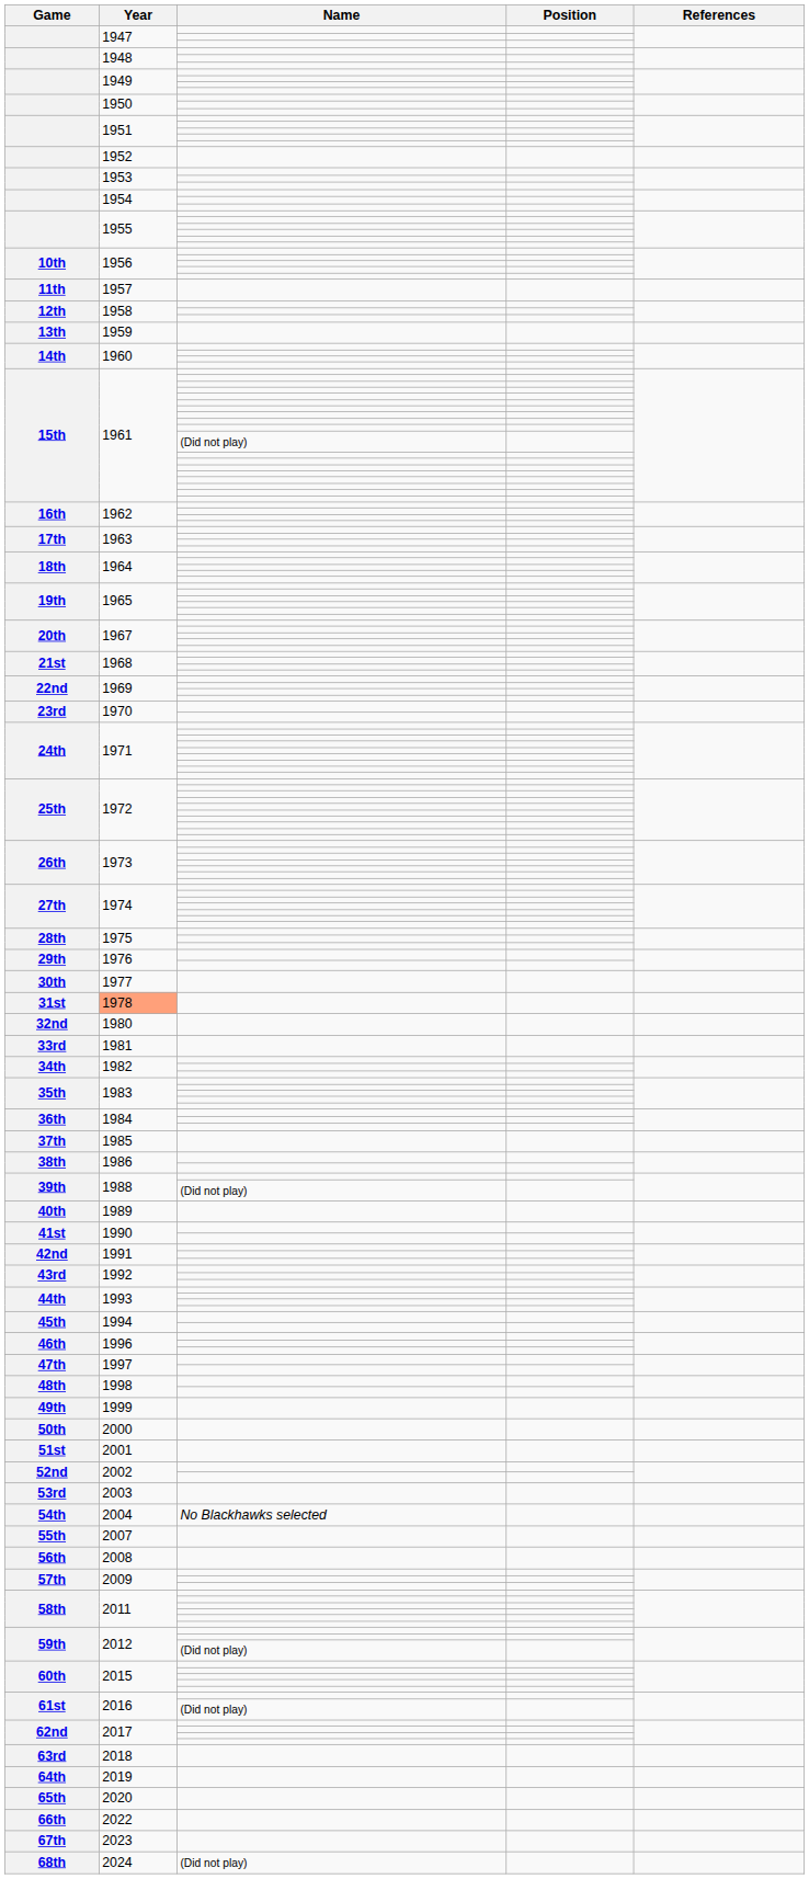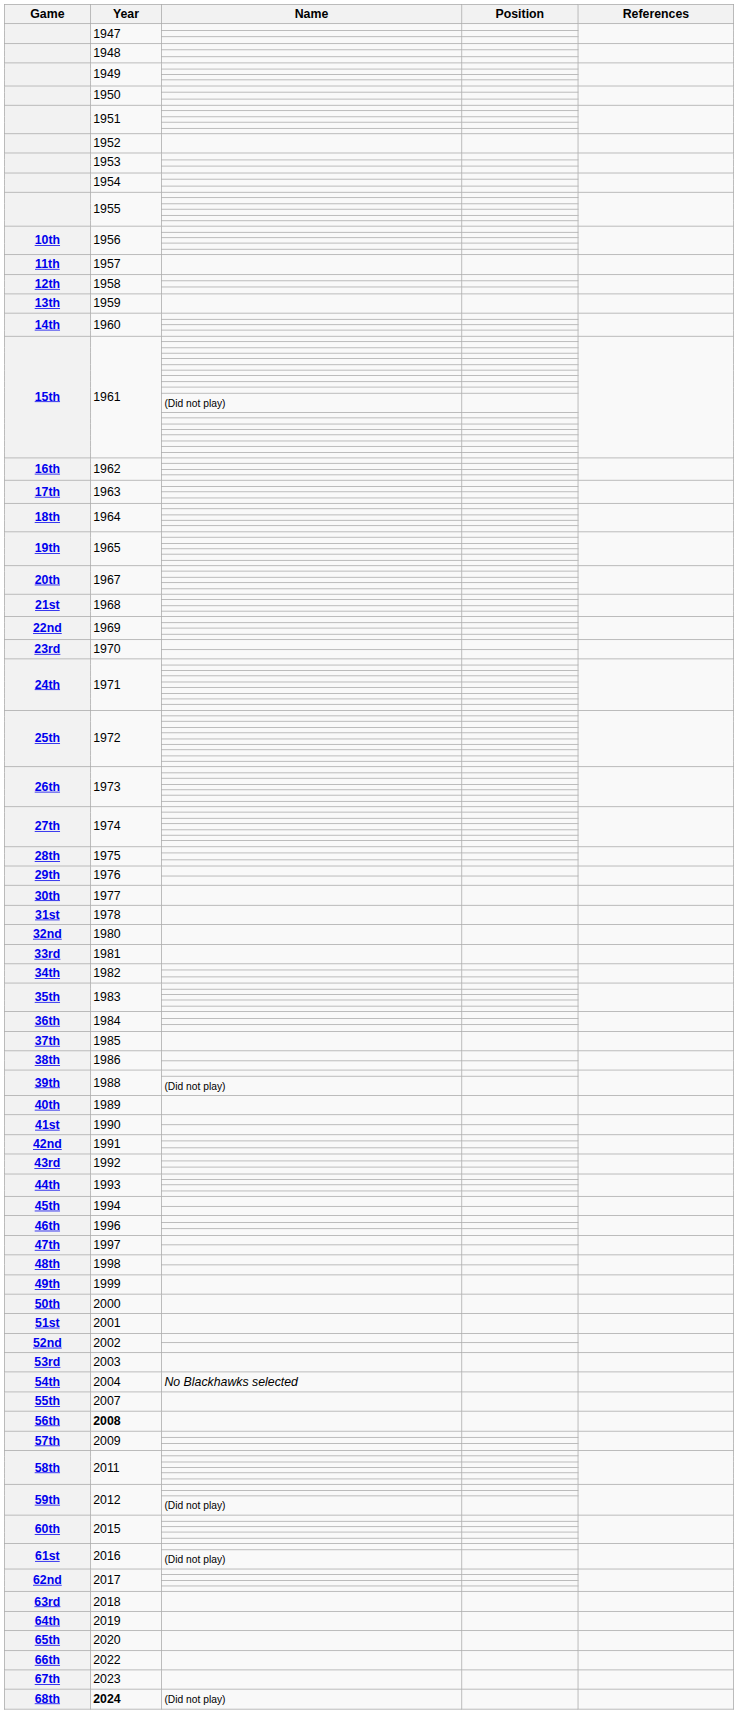1978 | Year: lightsalmon background -> no background
2008 | Year: normal -> bold
2024 | Year: normal -> bold
